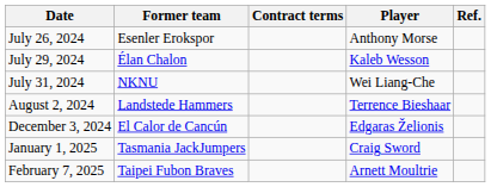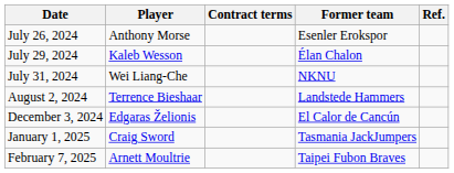columns swapped: Player <-> Former team
